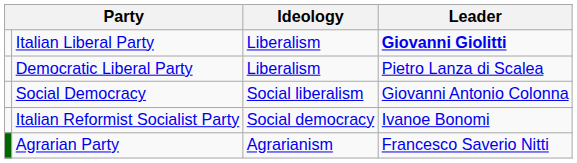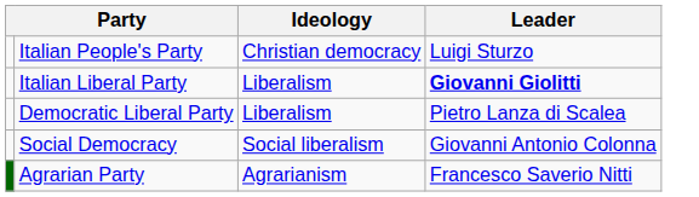+ row: Italian People's Party | Christian democracy | Luigi Sturzo
- row: Italian Reformist Socialist Party | Social democracy | Ivanoe Bonomi
